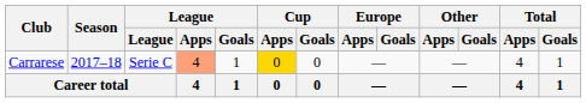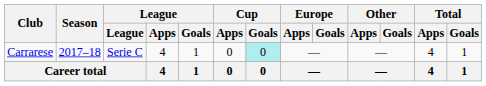Carrarese | League / Apps: lightsalmon background -> no background
Carrarese | Cup / Apps: gold background -> no background
Carrarese | Cup / Goals: no background -> paleturquoise background
